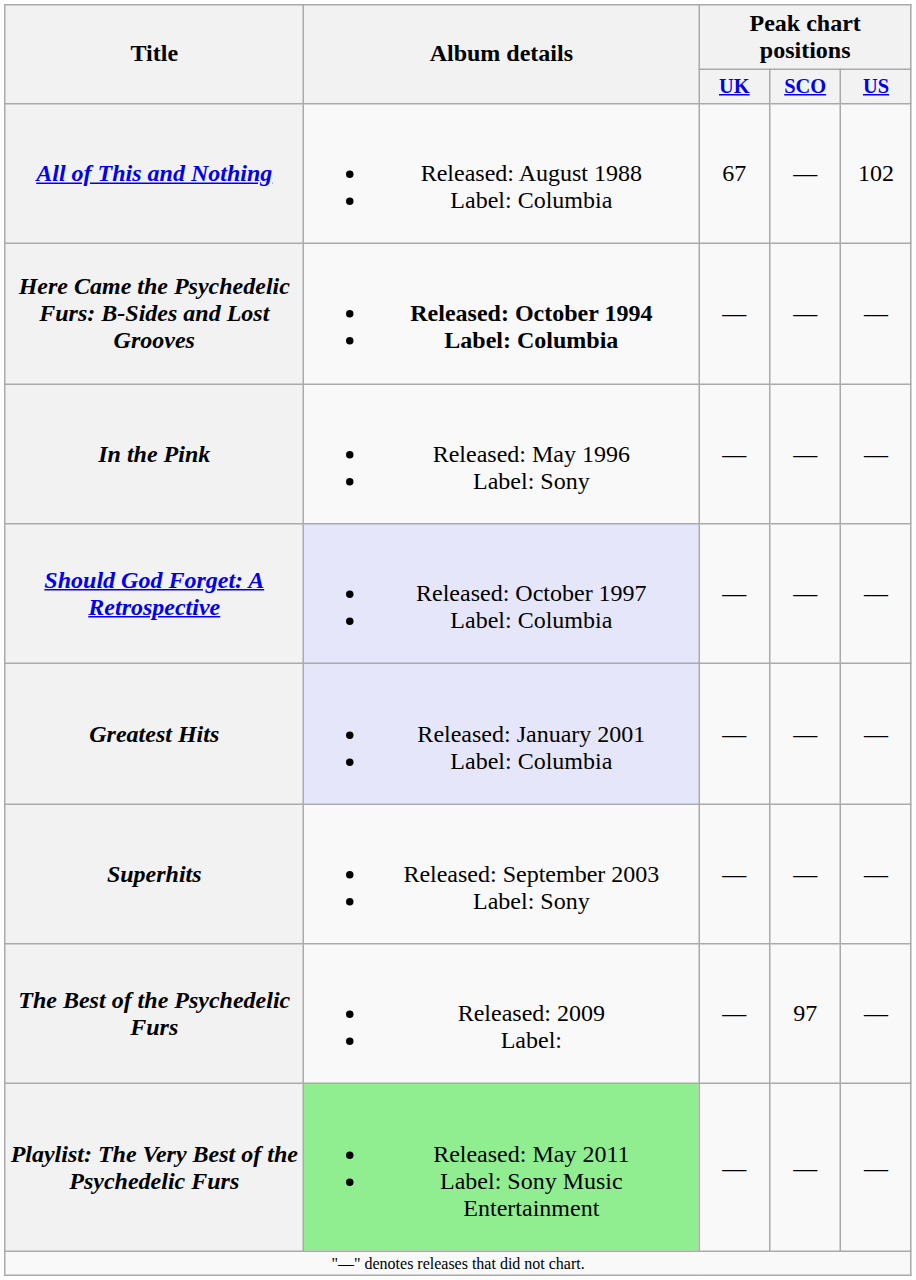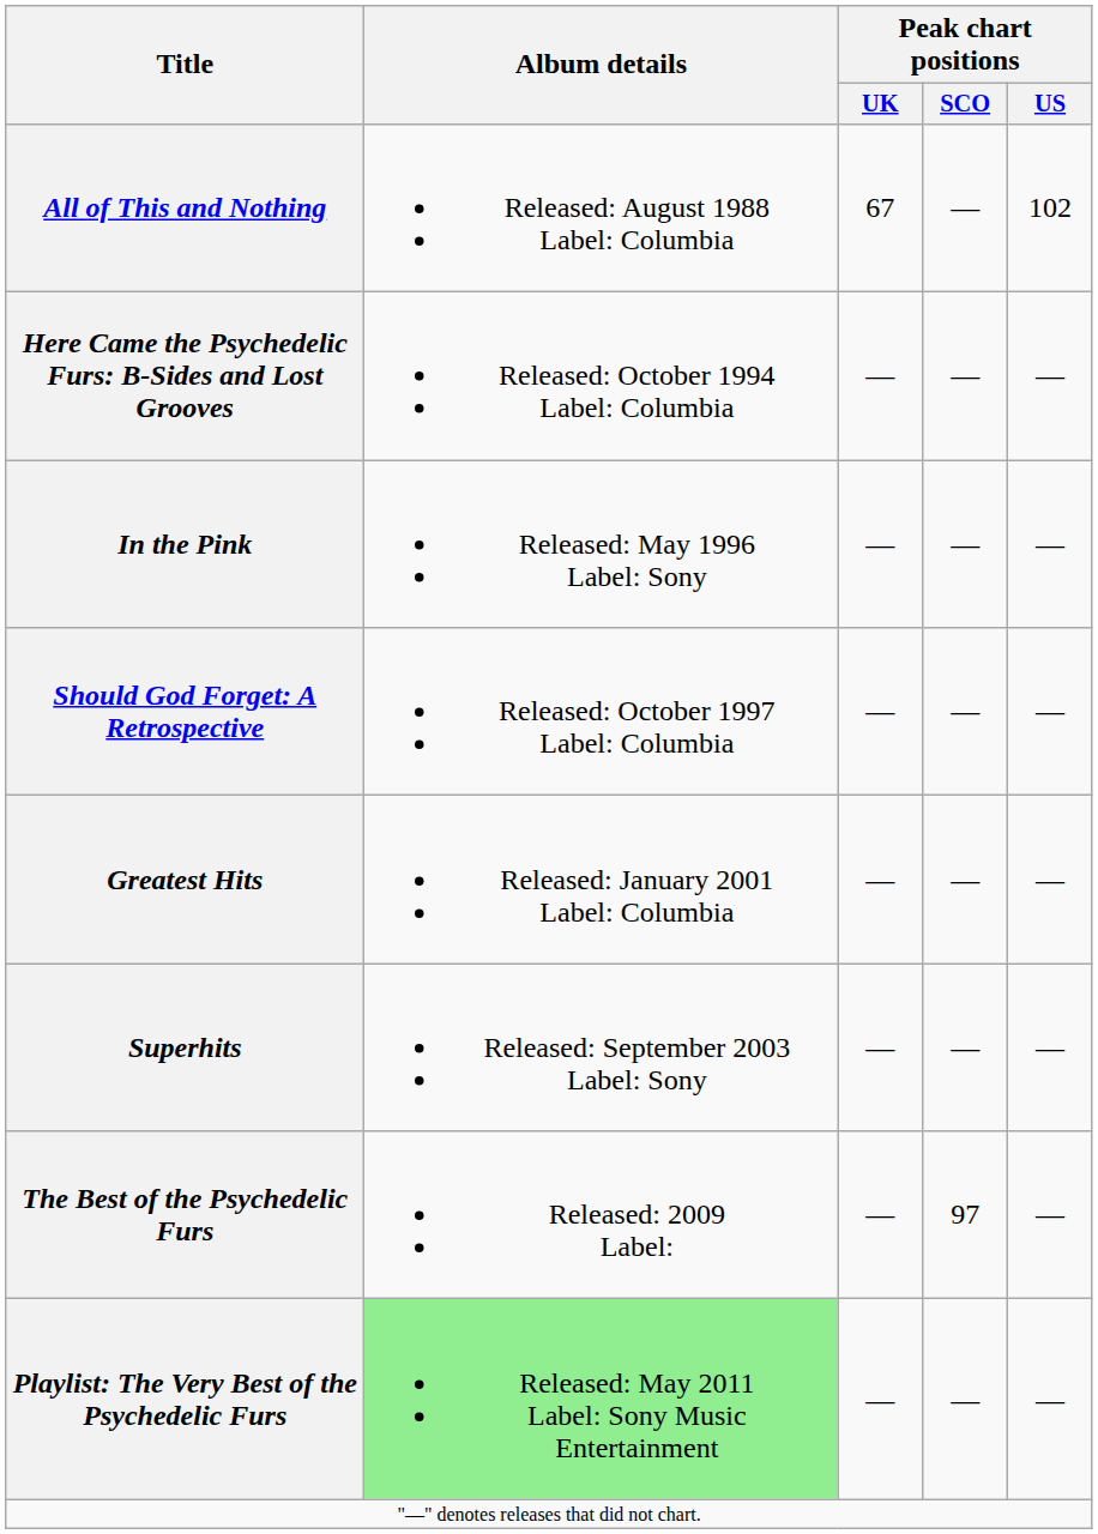Here Came the Psychedelic Furs: B-Sides and Lost Grooves | Album details: bold -> normal
Should God Forget: A Retrospective | Album details: lavender background -> no background
Greatest Hits | Album details: lavender background -> no background
